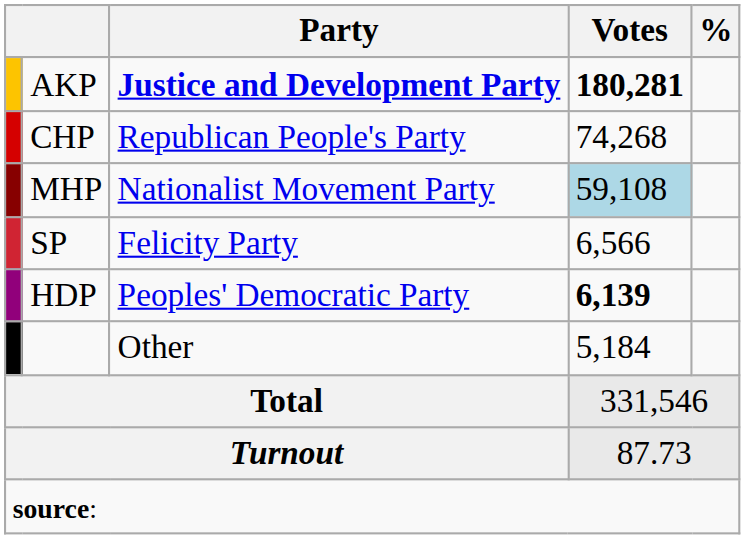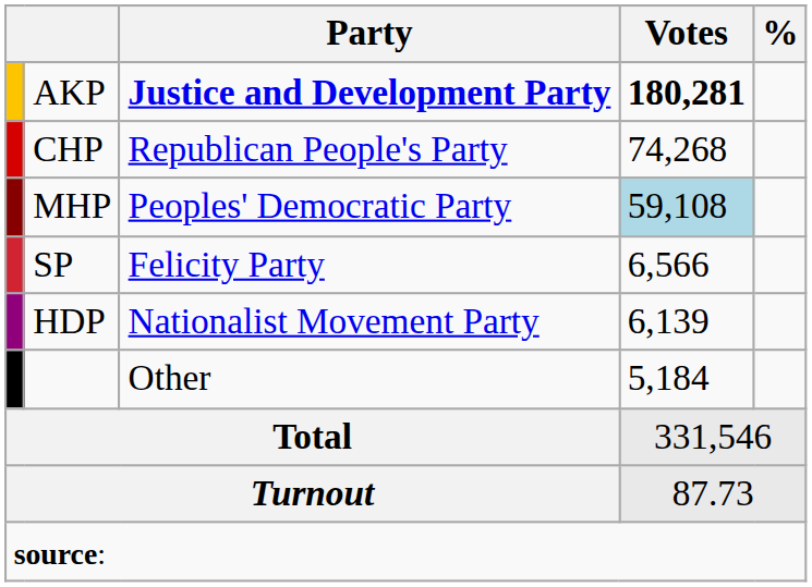MHP | Party: Nationalist Movement Party -> Peoples' Democratic Party
HDP | Party: Peoples' Democratic Party -> Nationalist Movement Party
HDP | Votes: bold -> normal
